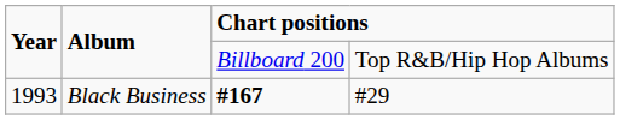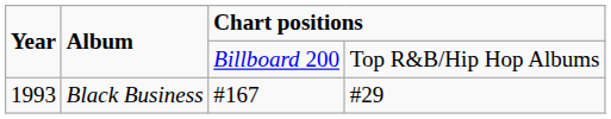1993 | column 3: bold -> normal
